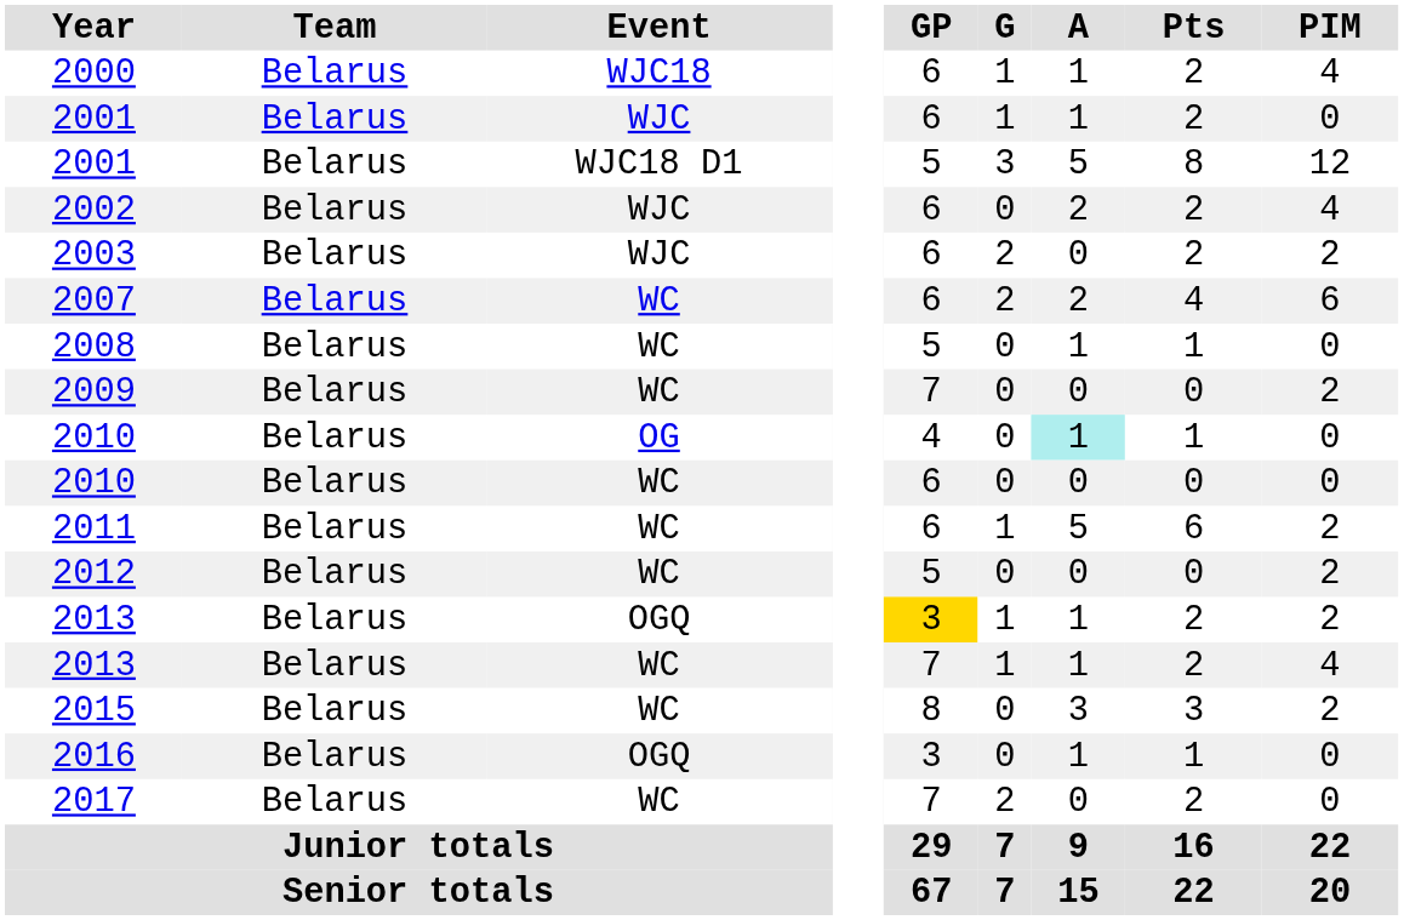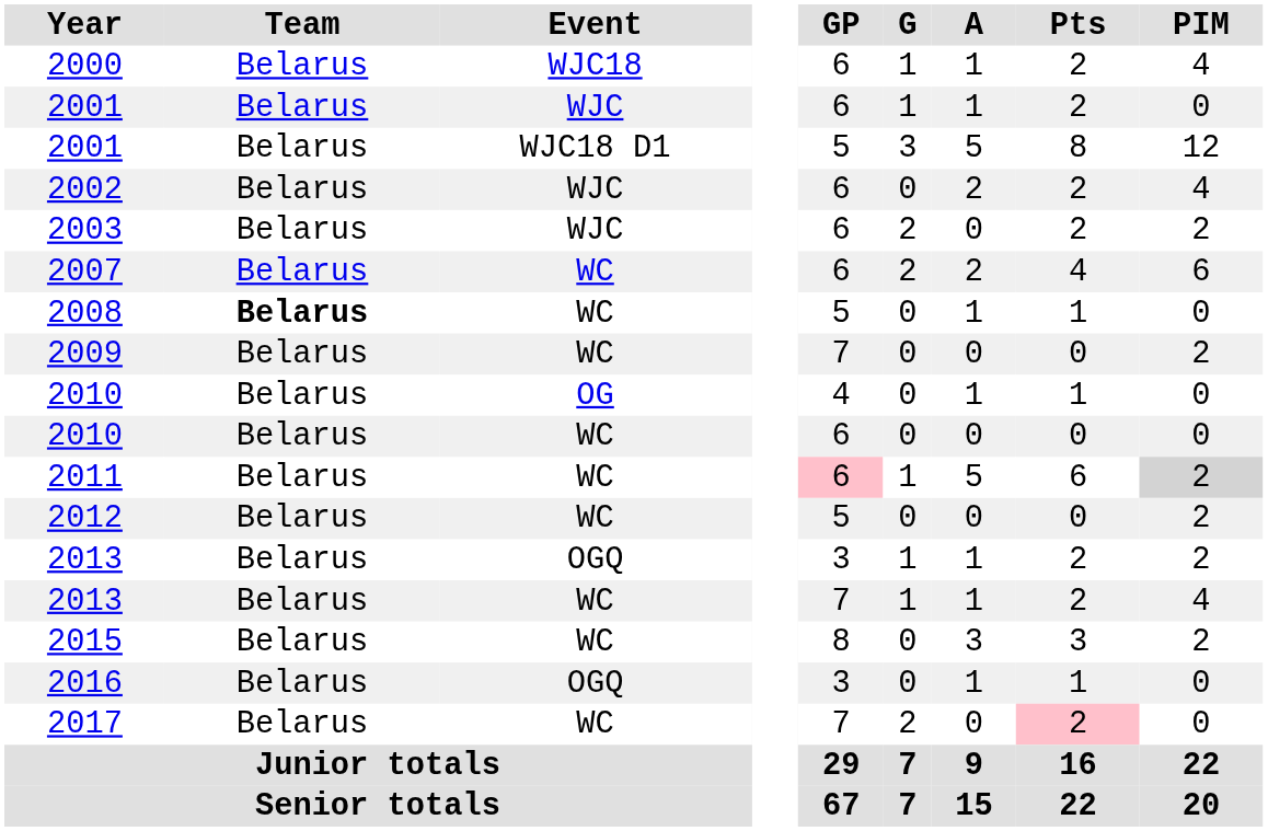2008 | Team: normal -> bold
2010 / OG | A: paleturquoise background -> no background
2011 | GP: no background -> pink background
2011 | PIM: no background -> lightgrey background
2013 / OGQ | GP: gold background -> no background
2017 | Pts: no background -> pink background
